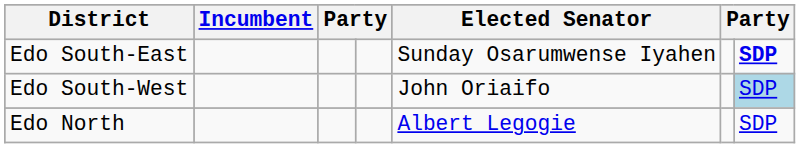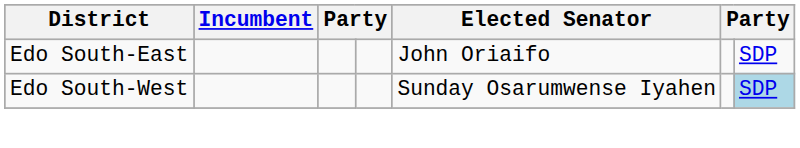Edo South-East | Elected Senator: Sunday Osarumwense Iyahen -> John Oriaifo
Edo South-East | column 7: bold -> normal
Edo South-West | Elected Senator: John Oriaifo -> Sunday Osarumwense Iyahen
- row: Edo North | Albert Legogie | SDP
